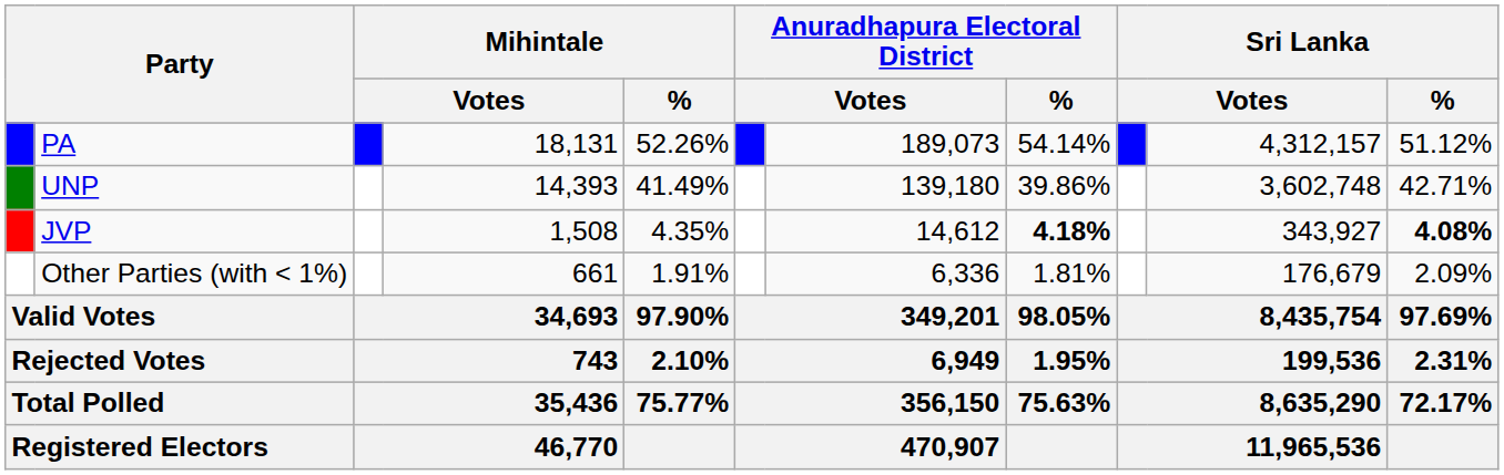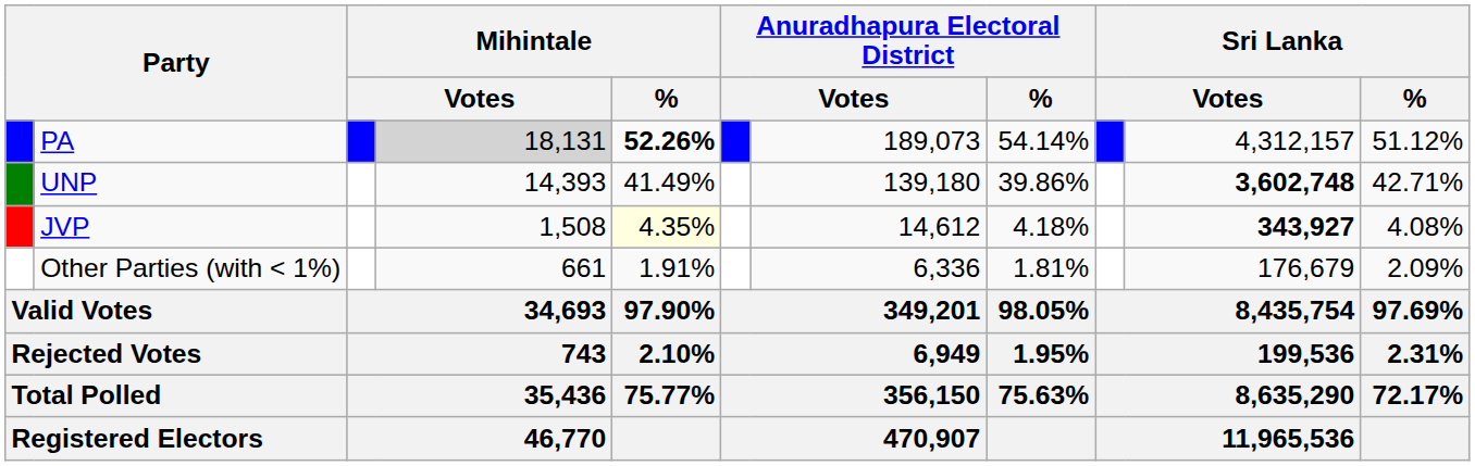PA | column 4: no background -> lightgrey background
PA | Mihintale / %: normal -> bold
UNP | column 10: normal -> bold
JVP | Mihintale / %: no background -> lightyellow background
JVP | Anuradhapura Electoral District / %: bold -> normal
JVP | column 10: normal -> bold
JVP | Sri Lanka / %: bold -> normal
